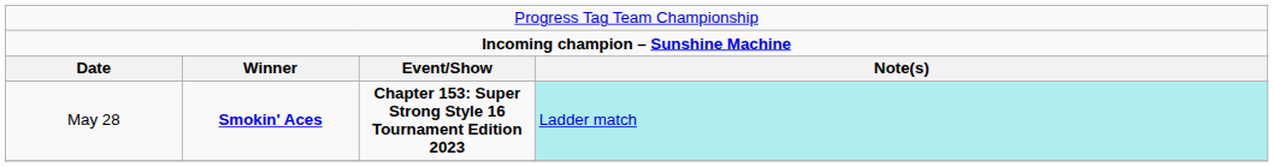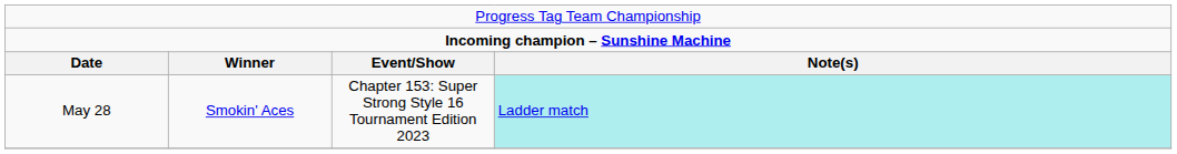May 28 | column 2: bold -> normal
May 28 | column 3: bold -> normal
